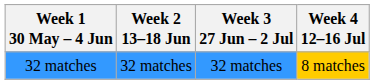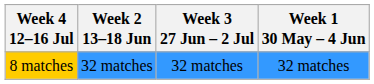columns swapped: Week 1 30 May – 4 Jun <-> Week 4 12–16 Jul
